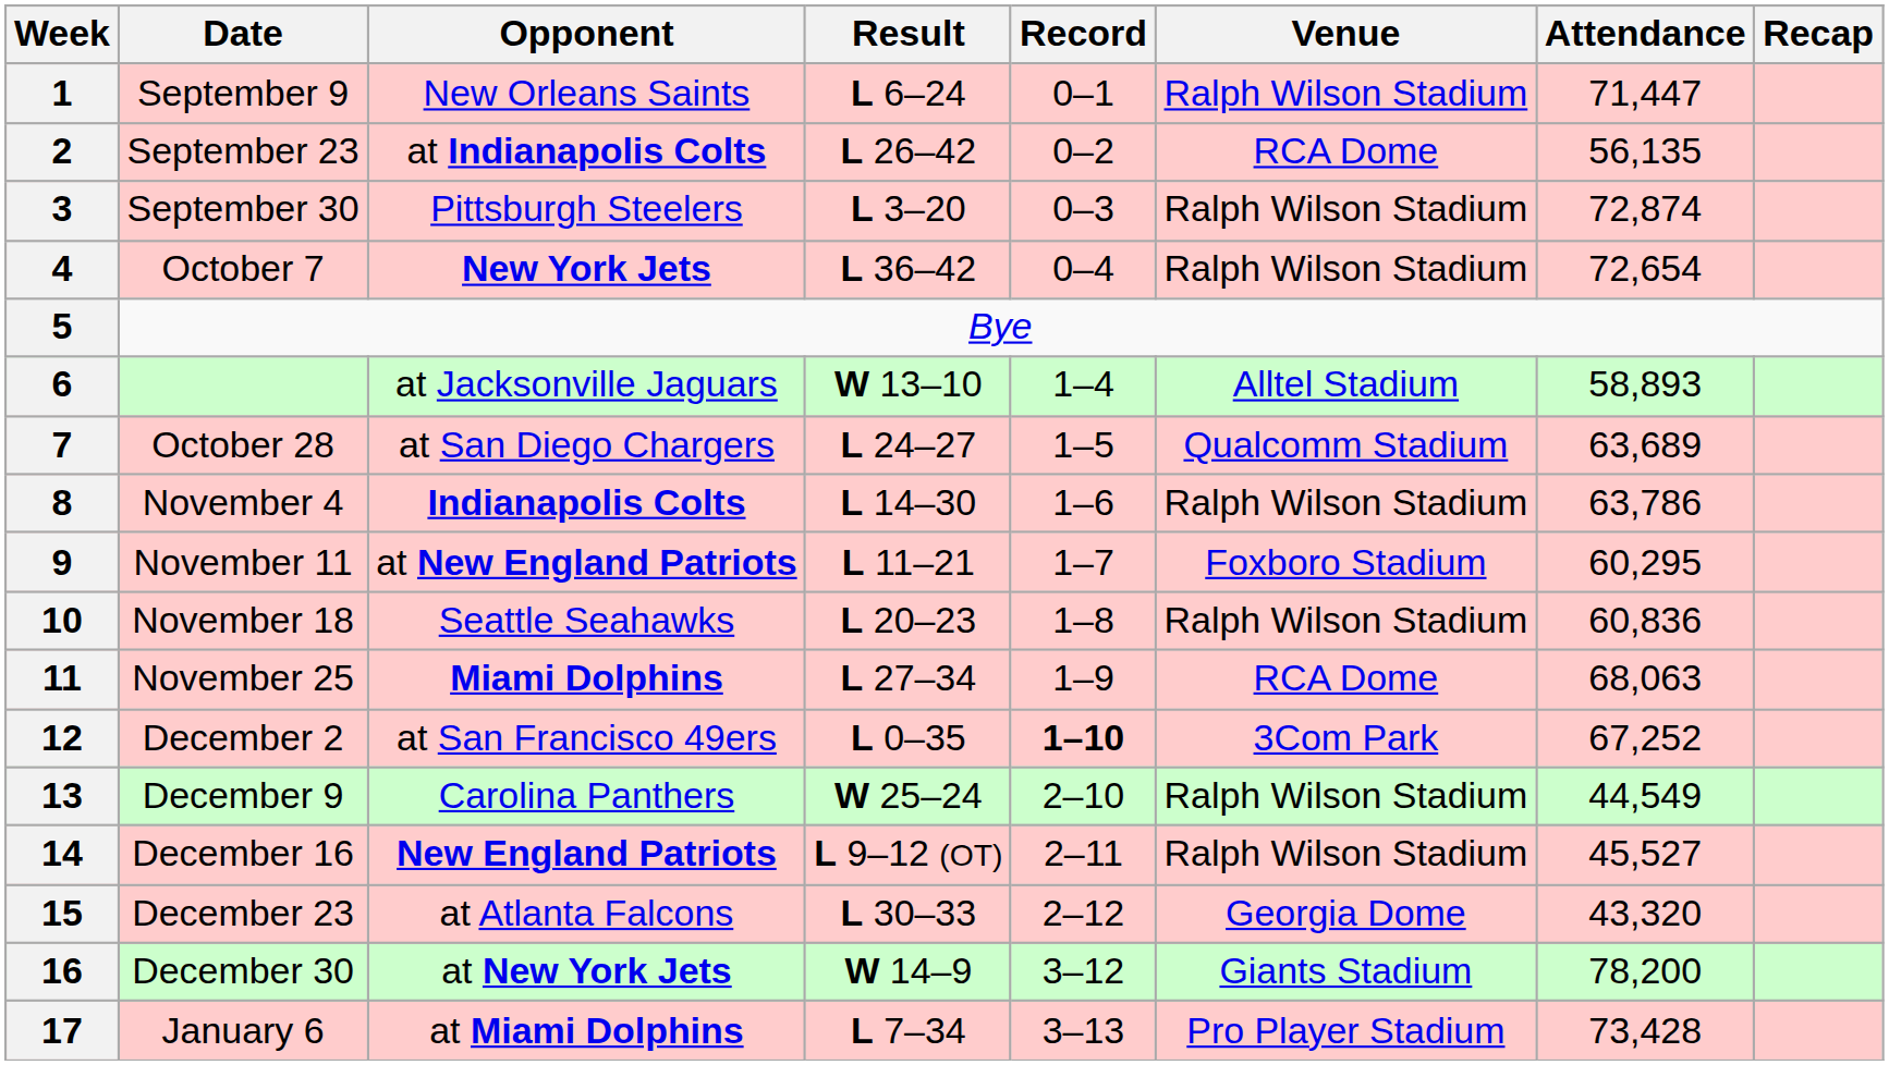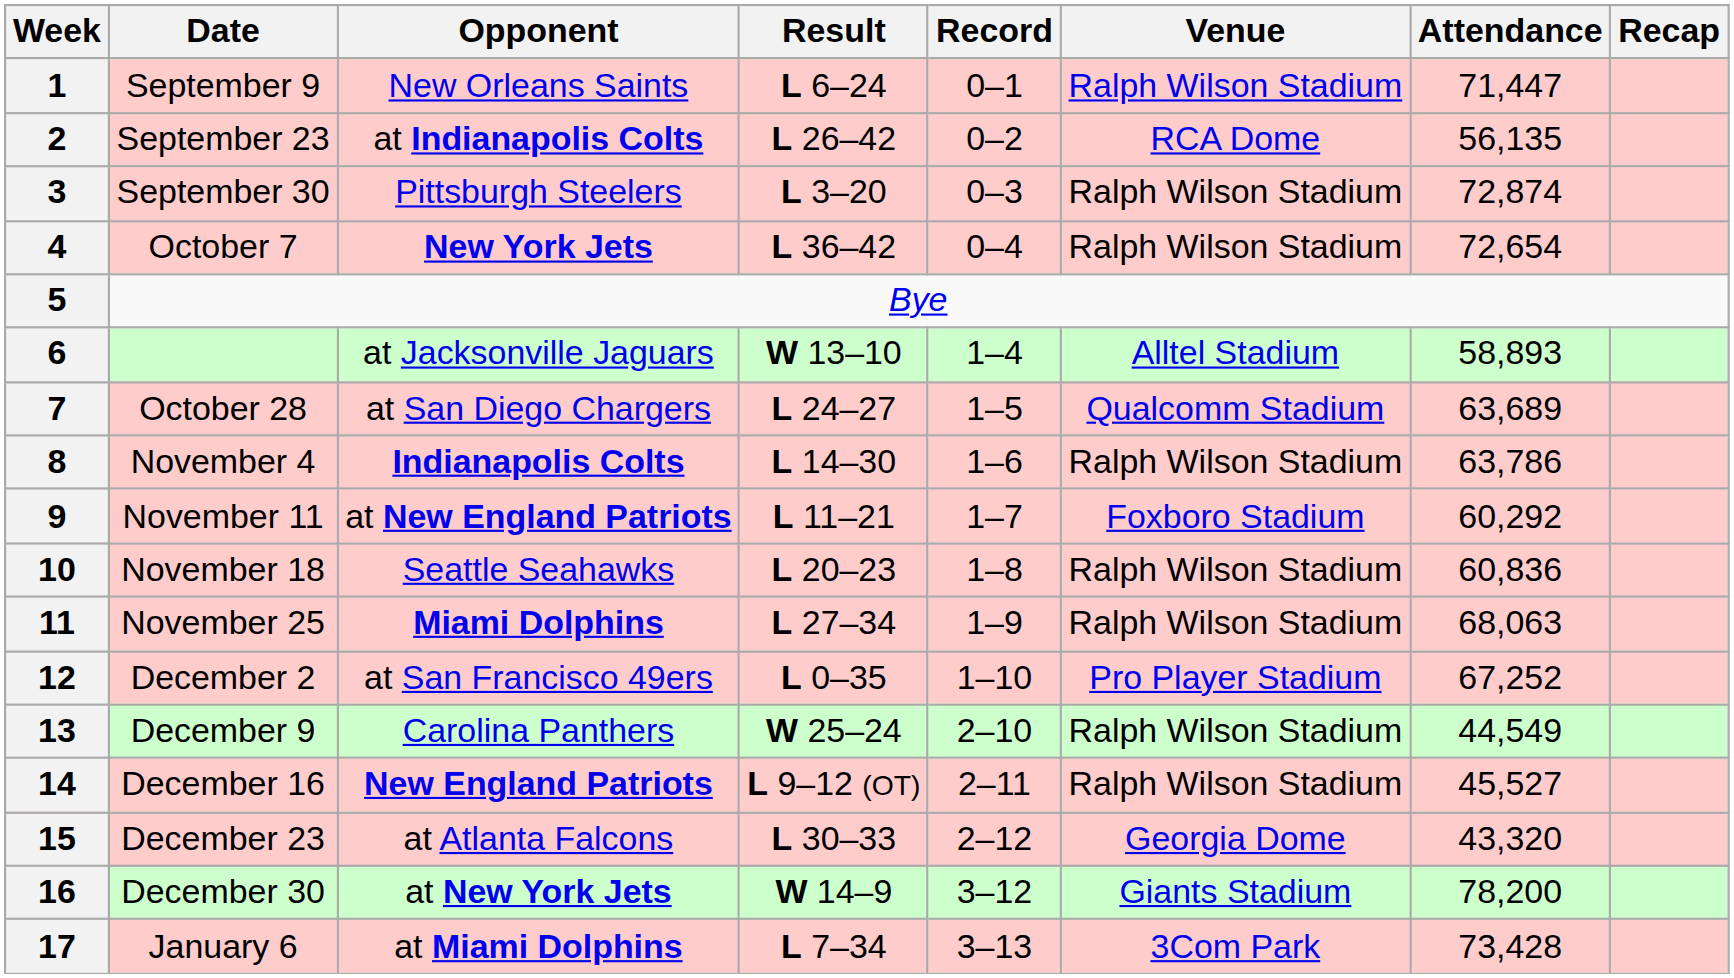9 | Attendance: 60,295 -> 60,292
11 | Venue: RCA Dome -> Ralph Wilson Stadium
12 | Record: bold -> normal
12 | Venue: 3Com Park -> Pro Player Stadium
17 | Venue: Pro Player Stadium -> 3Com Park
